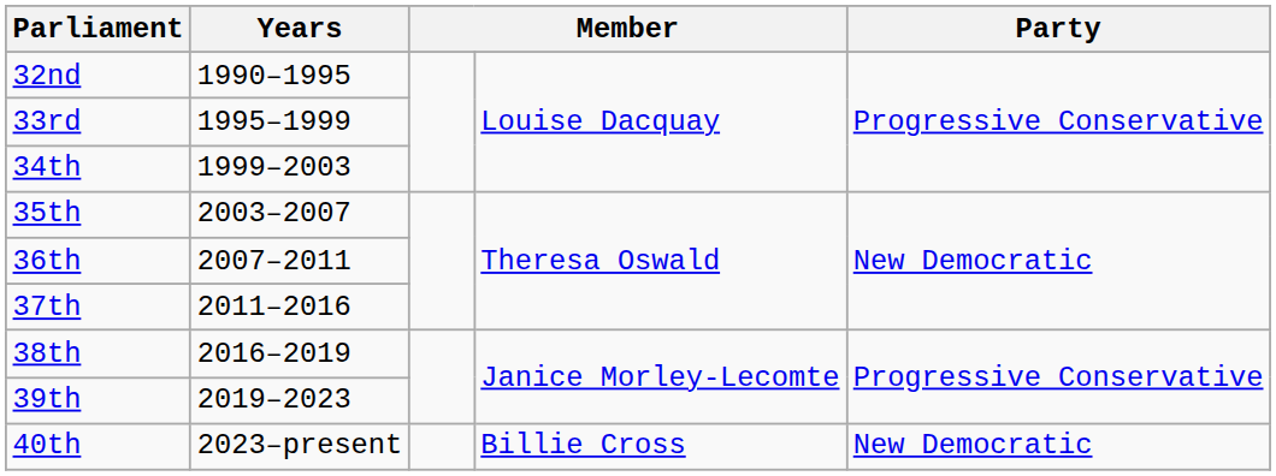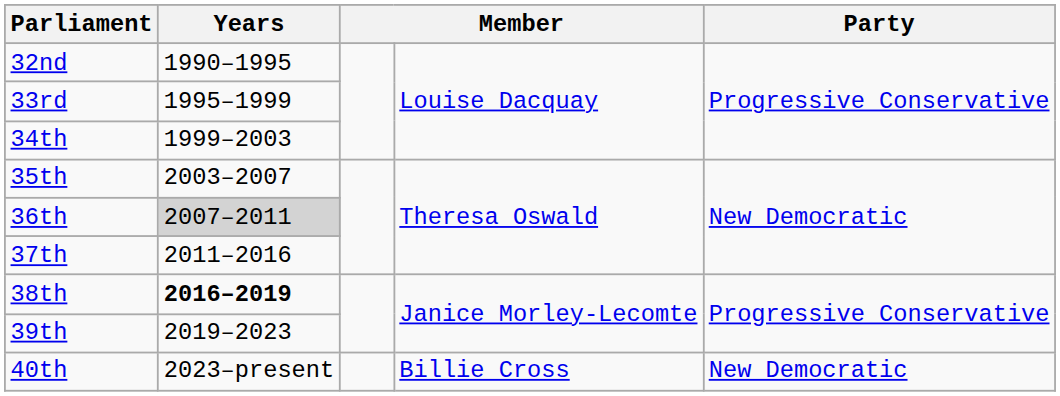36th | Years: no background -> lightgrey background
38th | Years: normal -> bold
